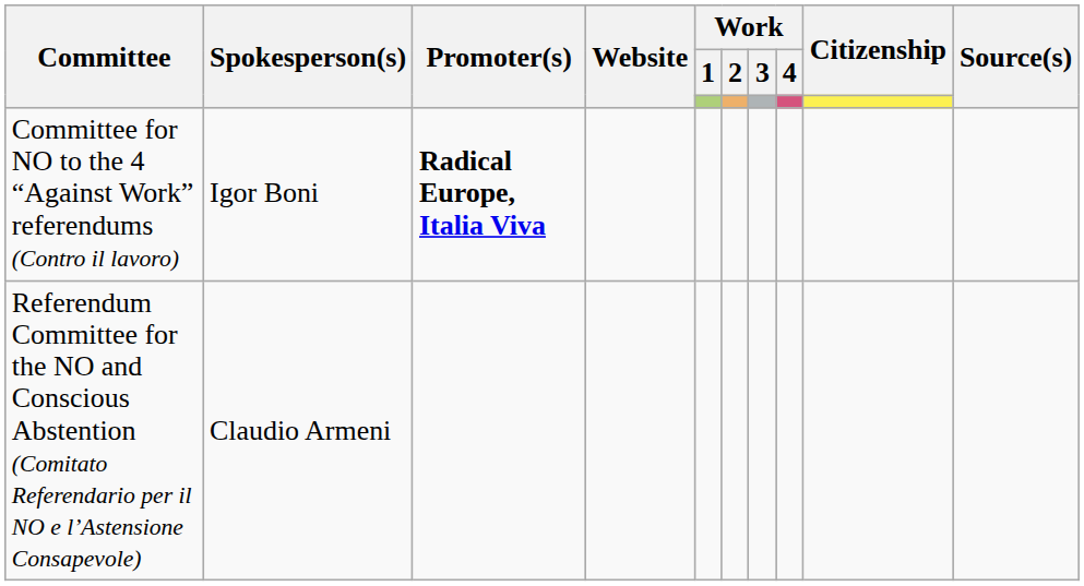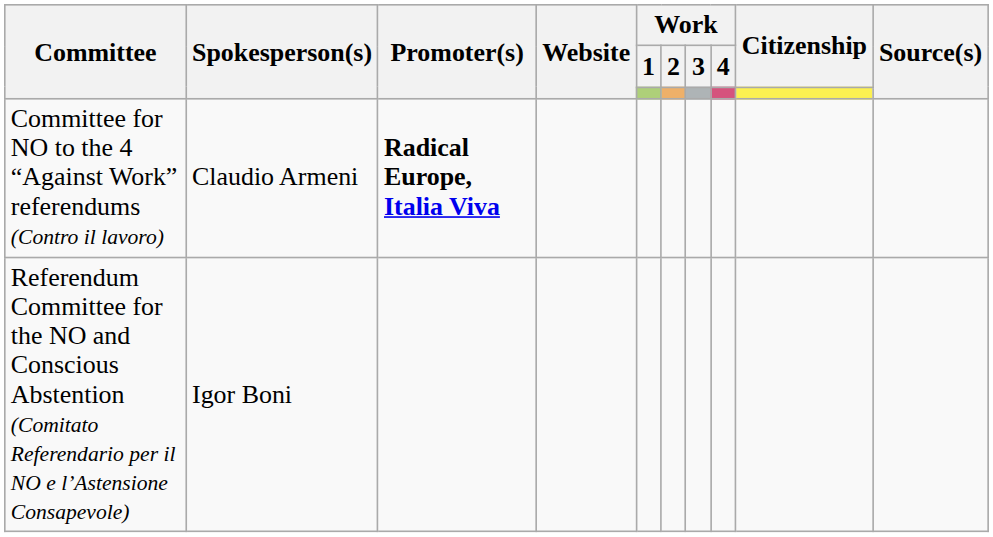row 4 | Spokesperson(s): Igor Boni -> Claudio Armeni
row 5 | Spokesperson(s): Claudio Armeni -> Igor Boni
